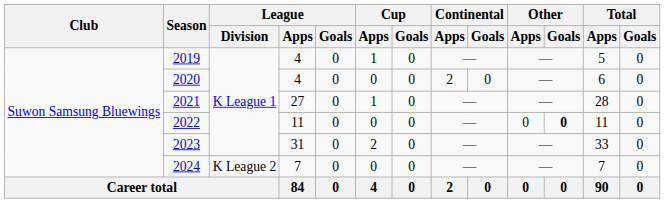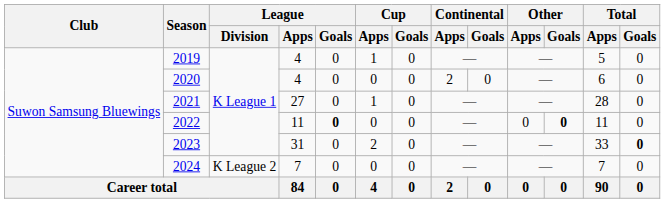2022 | League / Goals: normal -> bold
2023 | Total / Goals: normal -> bold
